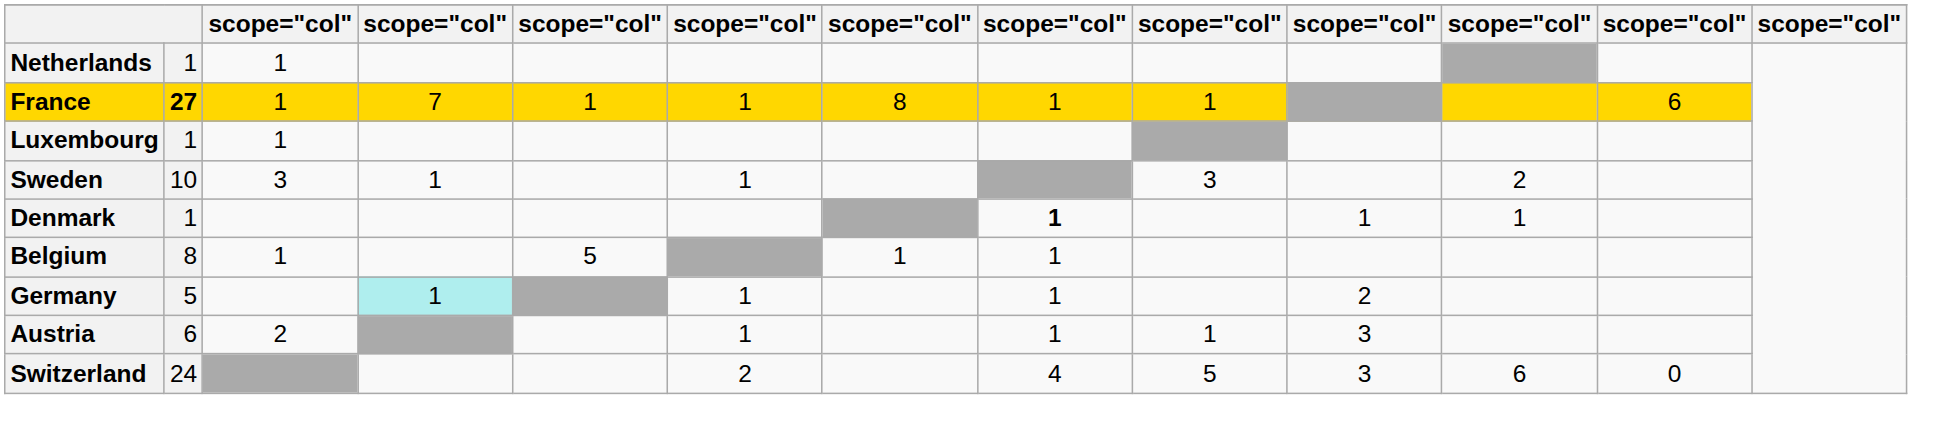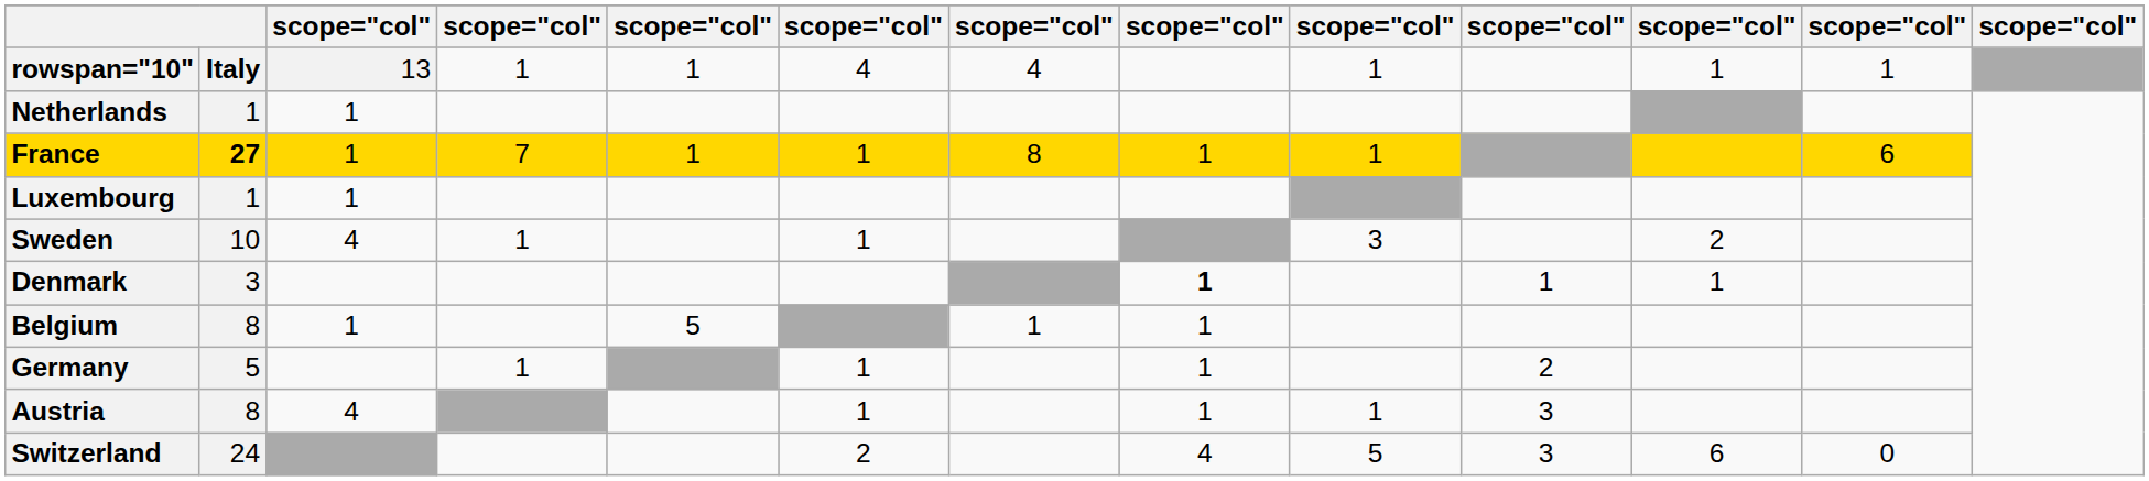+ row: rowspan="10" | Italy | 13 | 1 | 1 | 4 | 4 | 1 | 1 | 1
Sweden | column 3: 3 -> 4
Denmark | column 2: 1 -> 3
Germany | column 4: paleturquoise background -> no background
Austria | column 2: 6 -> 8
Austria | column 3: 2 -> 4
